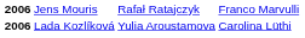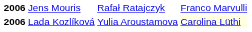2006 / Lada Kozlíková | column 4: no background -> lightyellow background
